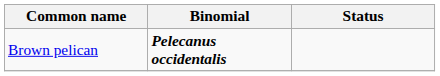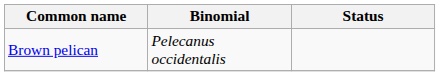Brown pelican | Binomial: bold -> normal
